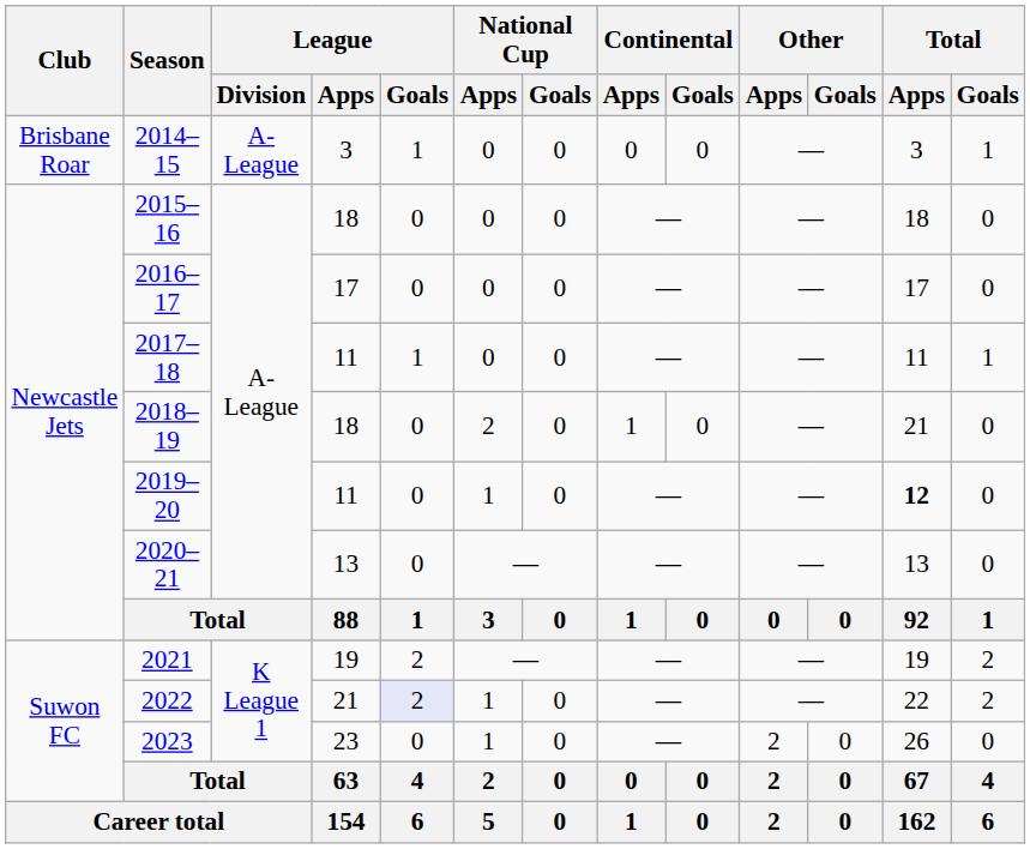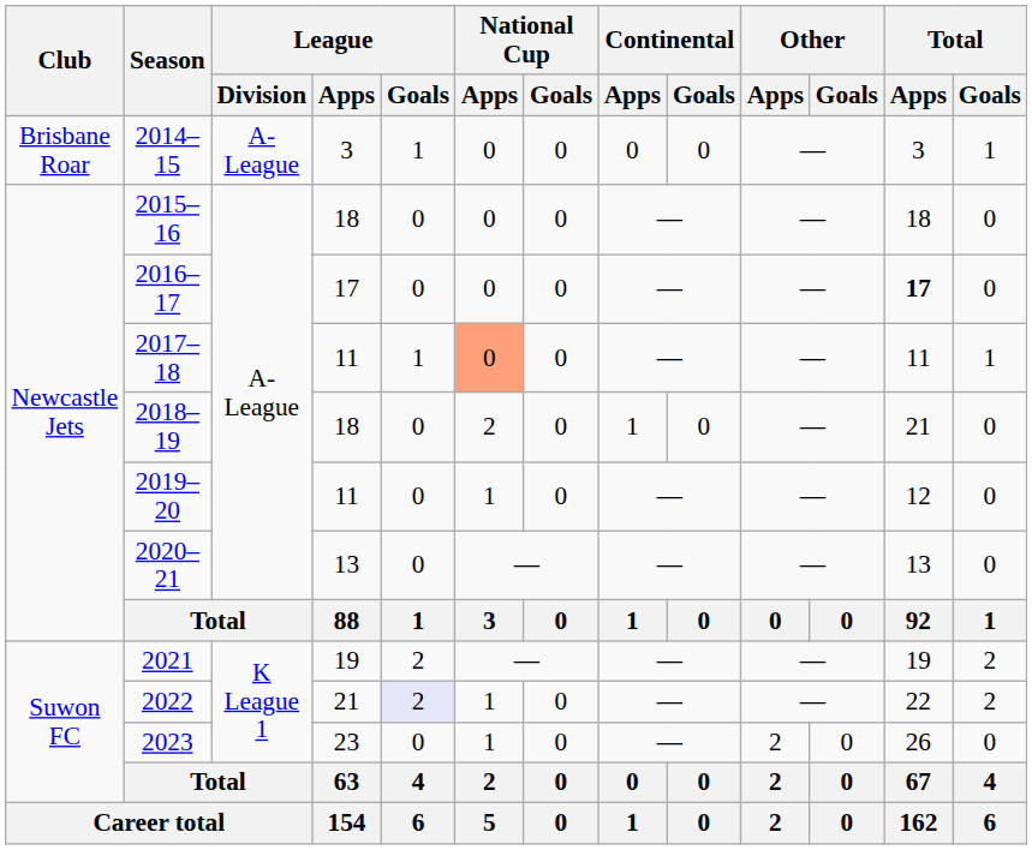2016–17 | Total / Apps: normal -> bold
2017–18 | National Cup / Apps: no background -> lightsalmon background
2019–20 | Total / Apps: bold -> normal
